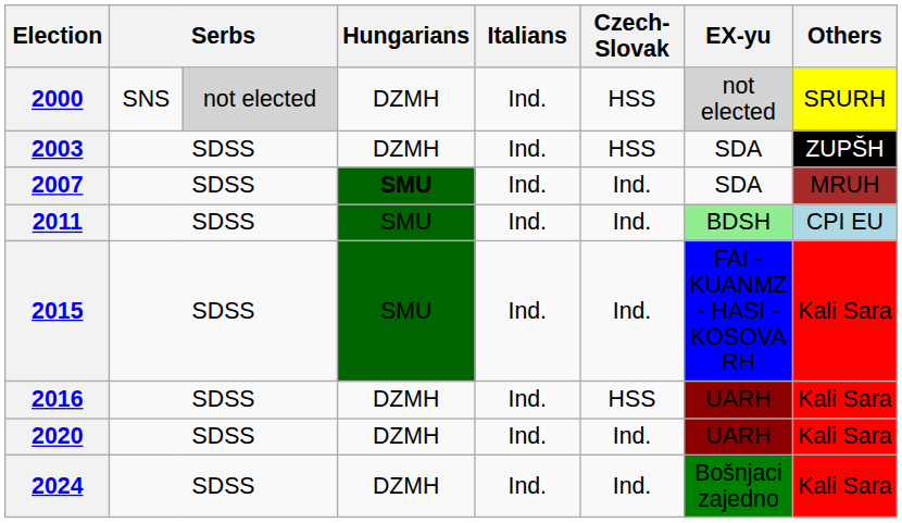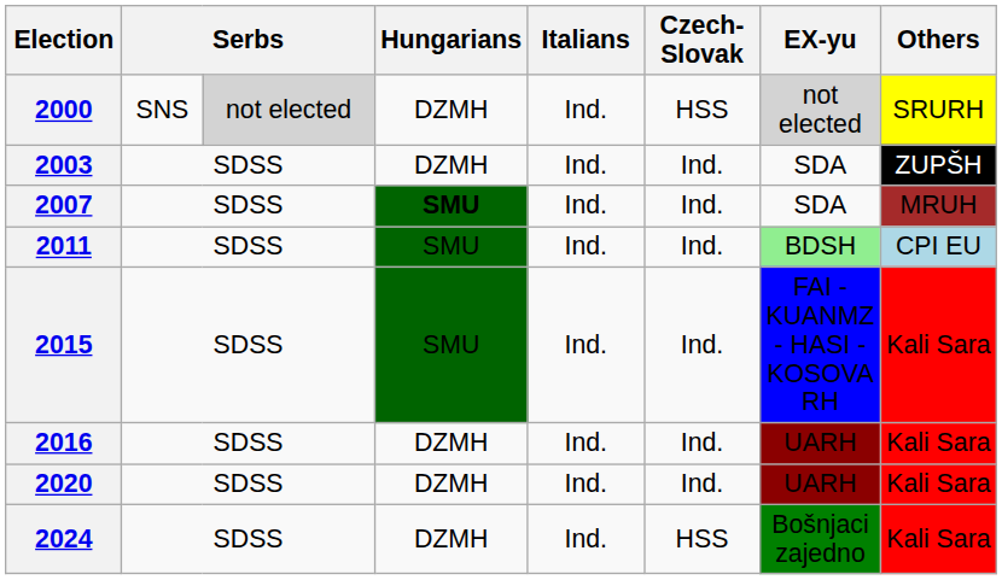2003 | Czech-Slovak: HSS -> Ind.
2016 | Czech-Slovak: HSS -> Ind.
2024 | Czech-Slovak: Ind. -> HSS
